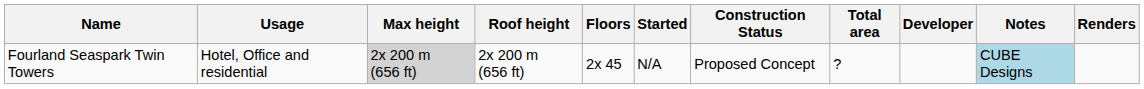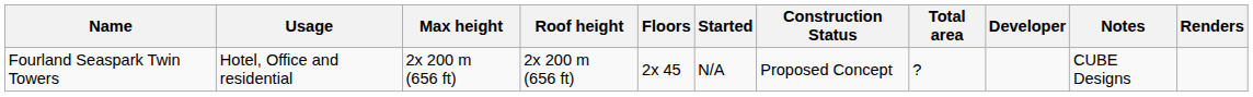Fourland Seaspark Twin Towers | Max height: lightgrey background -> no background
Fourland Seaspark Twin Towers | Notes: lightblue background -> no background
